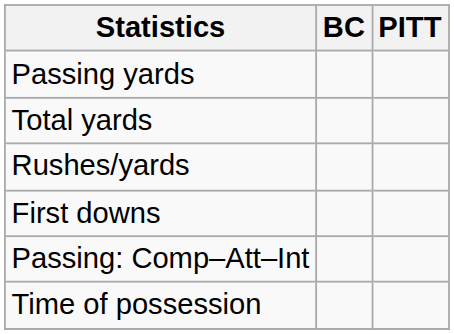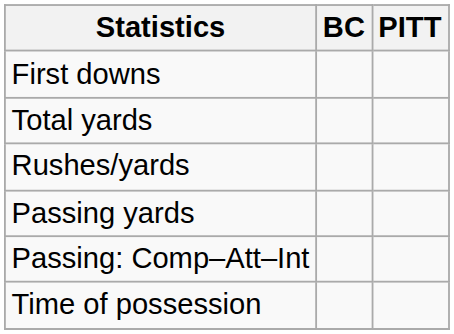rows swapped: First downs <-> Passing yards
